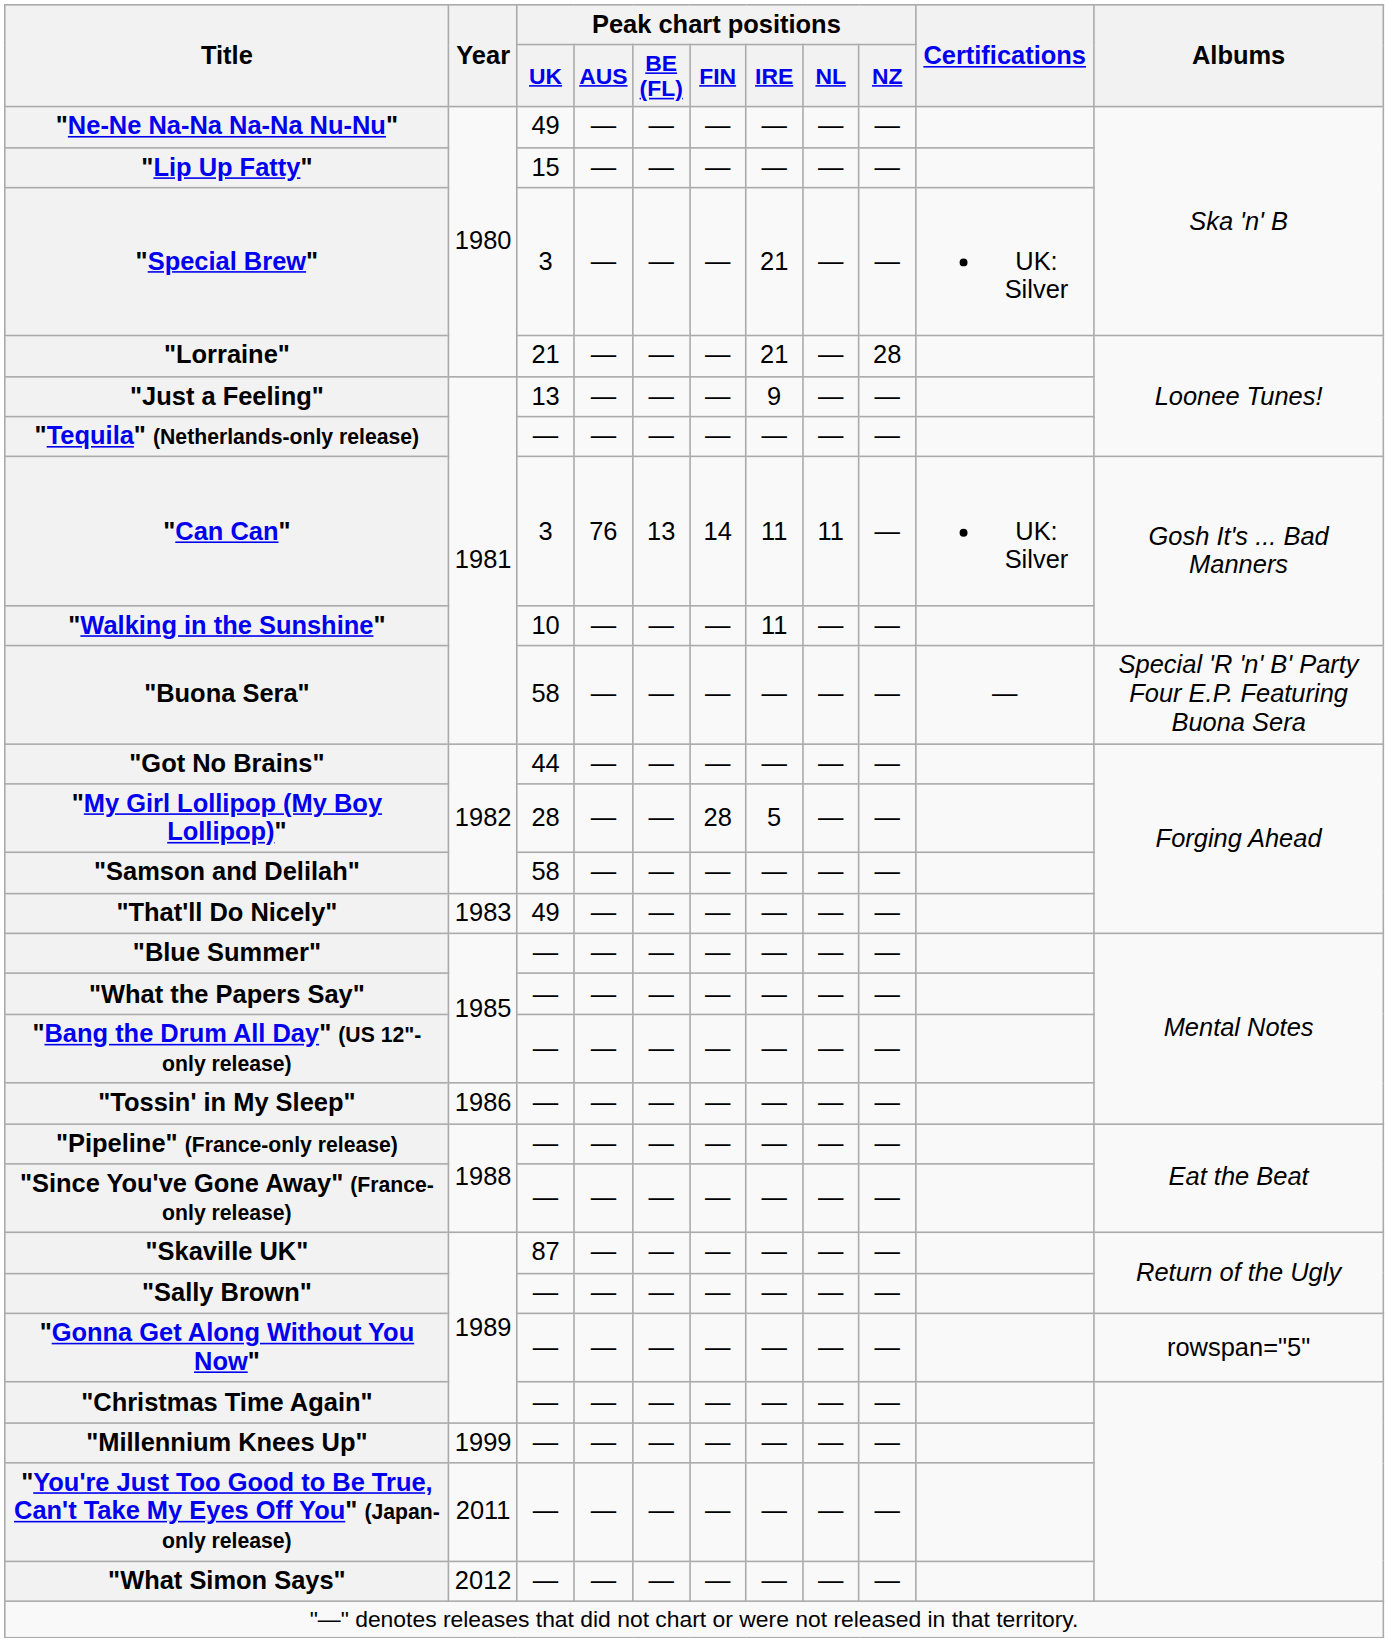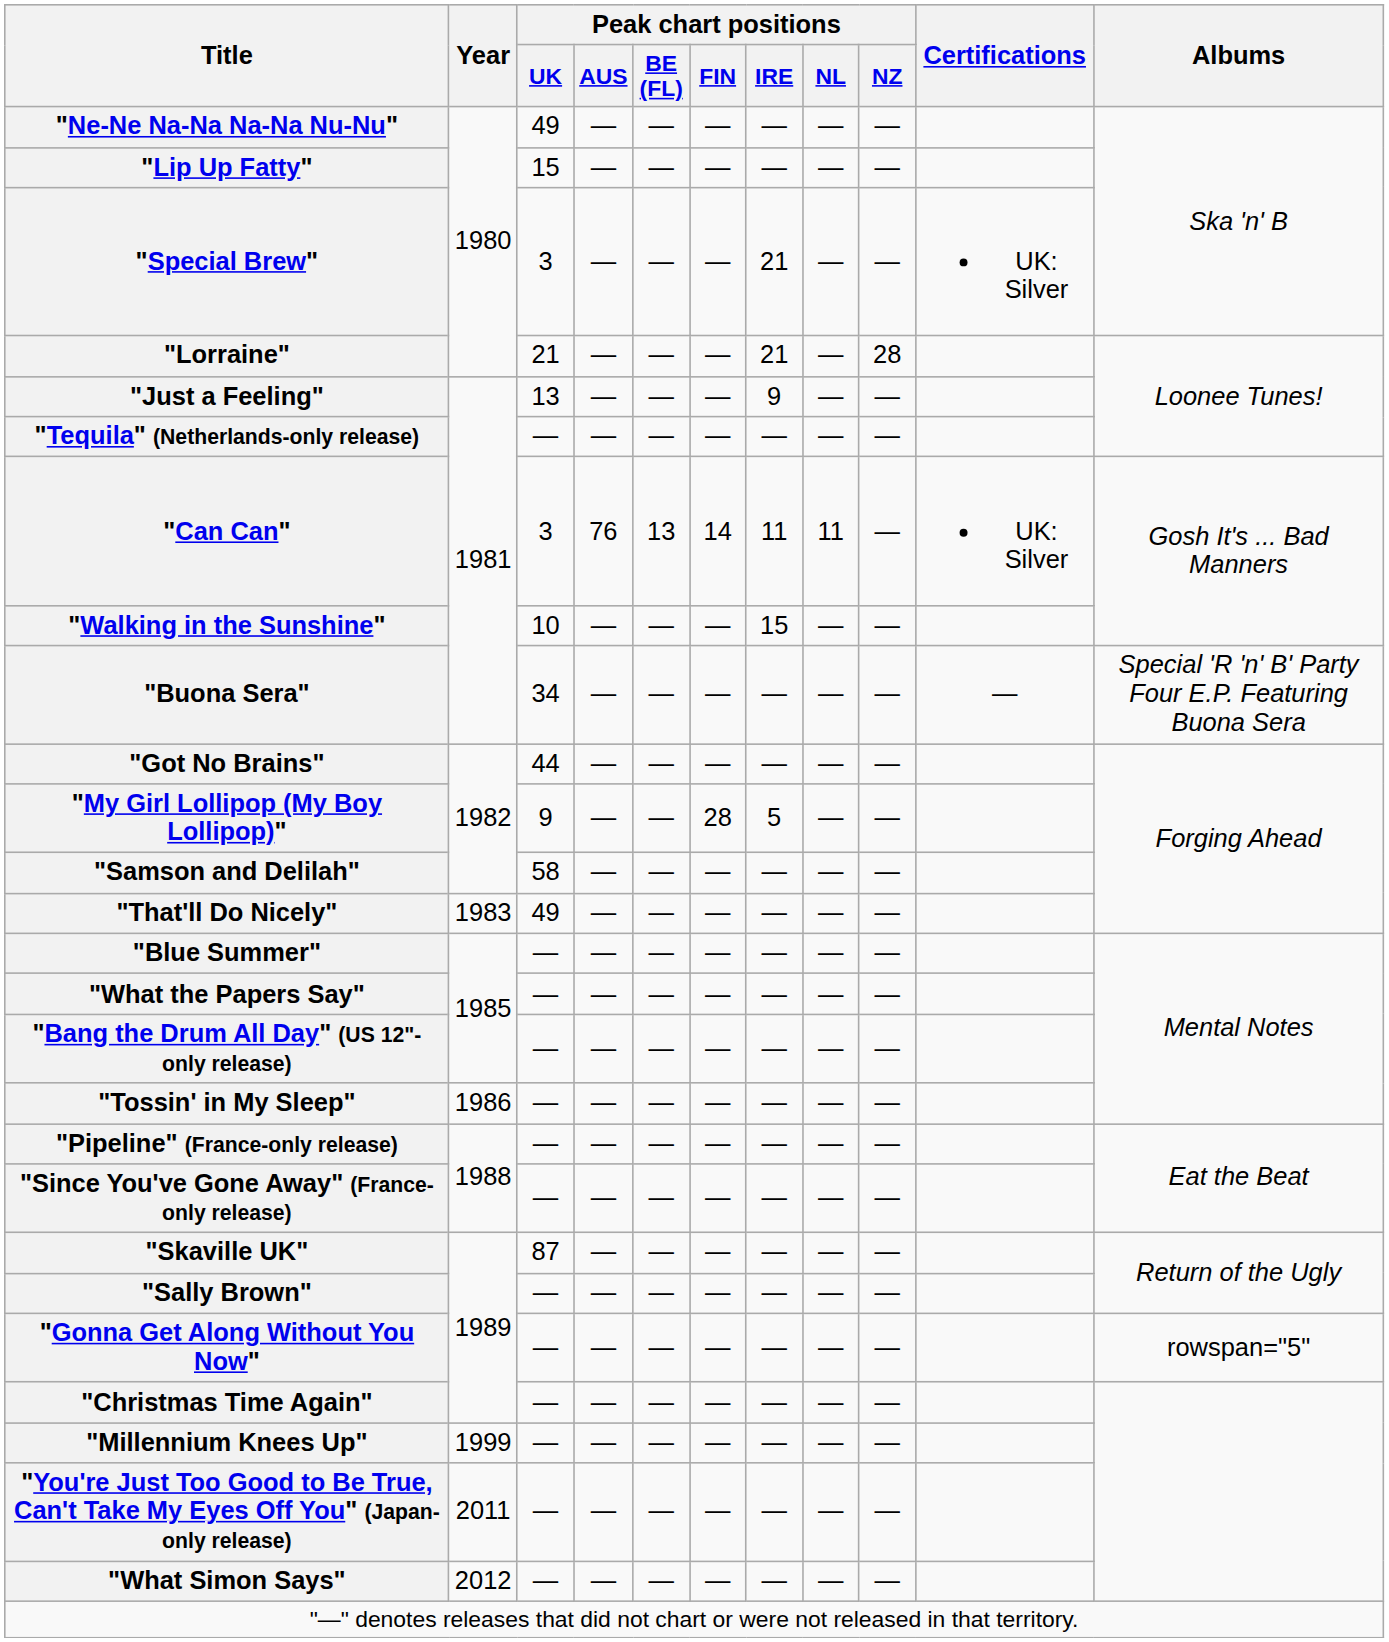"Walking in the Sunshine" | Peak chart positions / IRE: 11 -> 15
"Buona Sera" | Peak chart positions / UK: 58 -> 34
"My Girl Lollipop (My Boy Lollipop)" | Peak chart positions / UK: 28 -> 9
